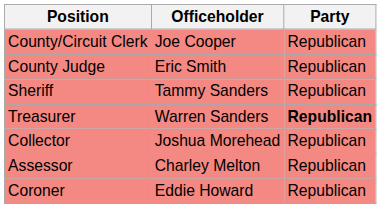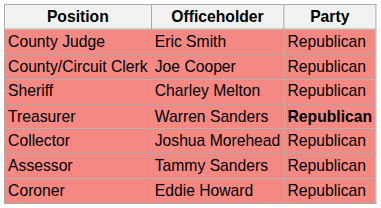rows swapped: County Judge <-> County/Circuit Clerk
Sheriff | Officeholder: Tammy Sanders -> Charley Melton
Assessor | Officeholder: Charley Melton -> Tammy Sanders
